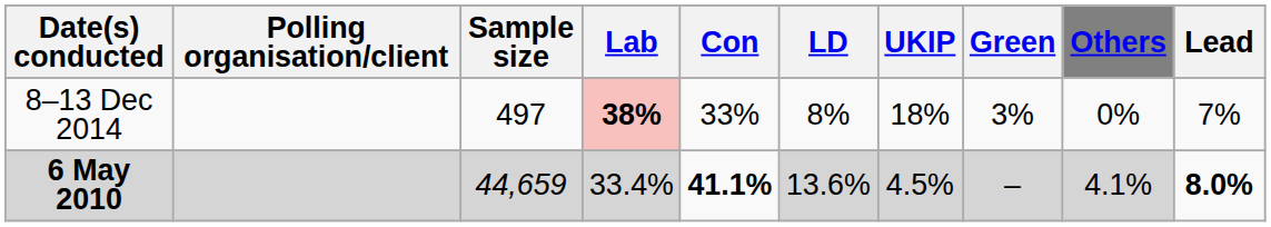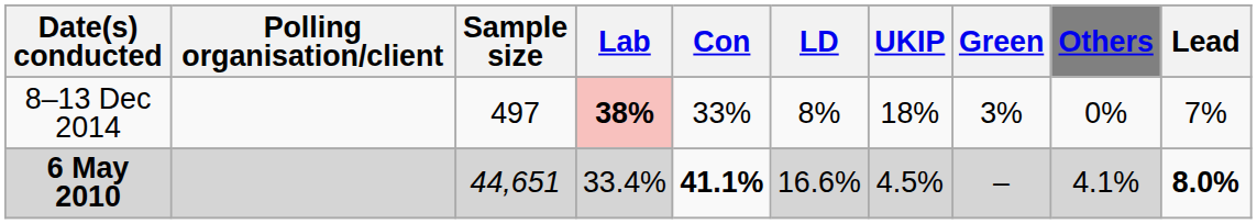6 May 2010 | Sample size: 44,659 -> 44,651
6 May 2010 | LD: 13.6% -> 16.6%
